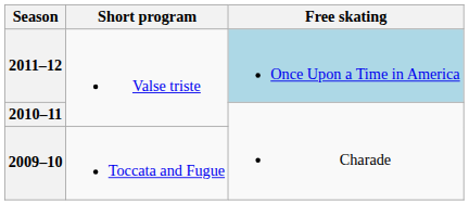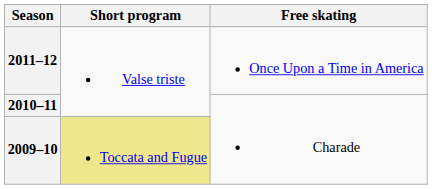2011–12 | Free skating: lightblue background -> no background
2009–10 | Short program: no background -> khaki background
